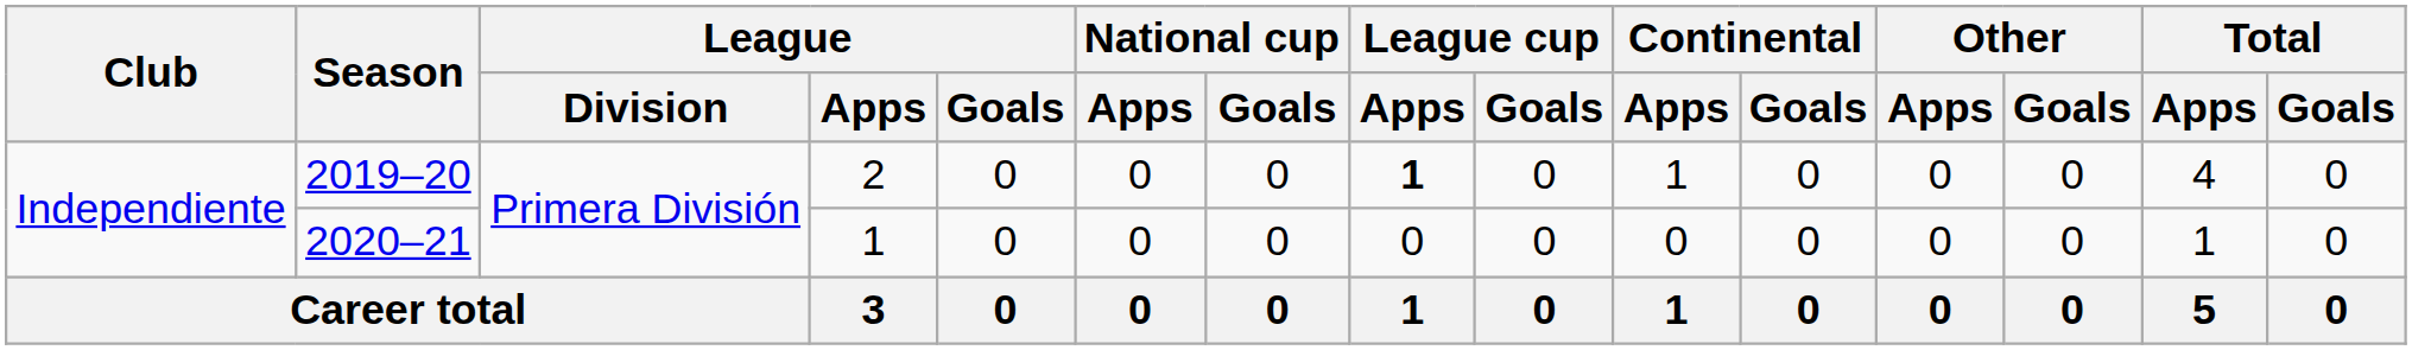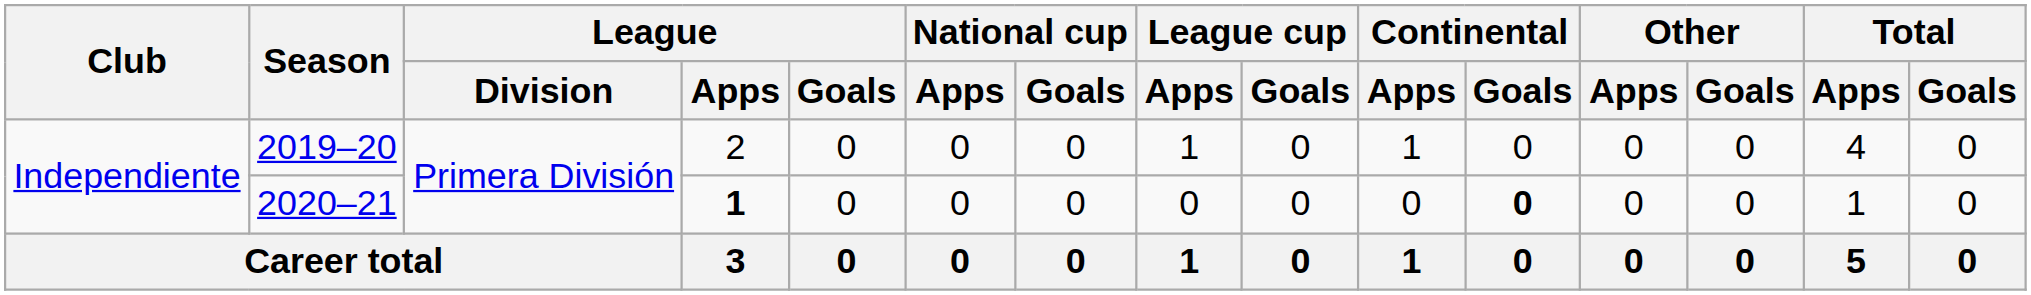2019–20 | League cup / Apps: bold -> normal
2020–21 | League / Apps: normal -> bold
2020–21 | Continental / Goals: normal -> bold
